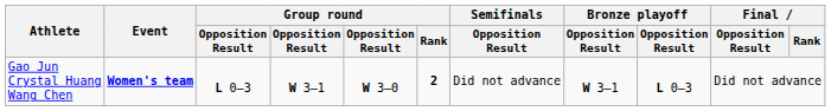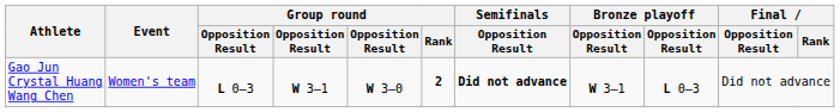Gao Jun Crystal Huang Wang Chen | Event: bold -> normal
Gao Jun Crystal Huang Wang Chen | Semifinals / Opposition Result: normal -> bold
